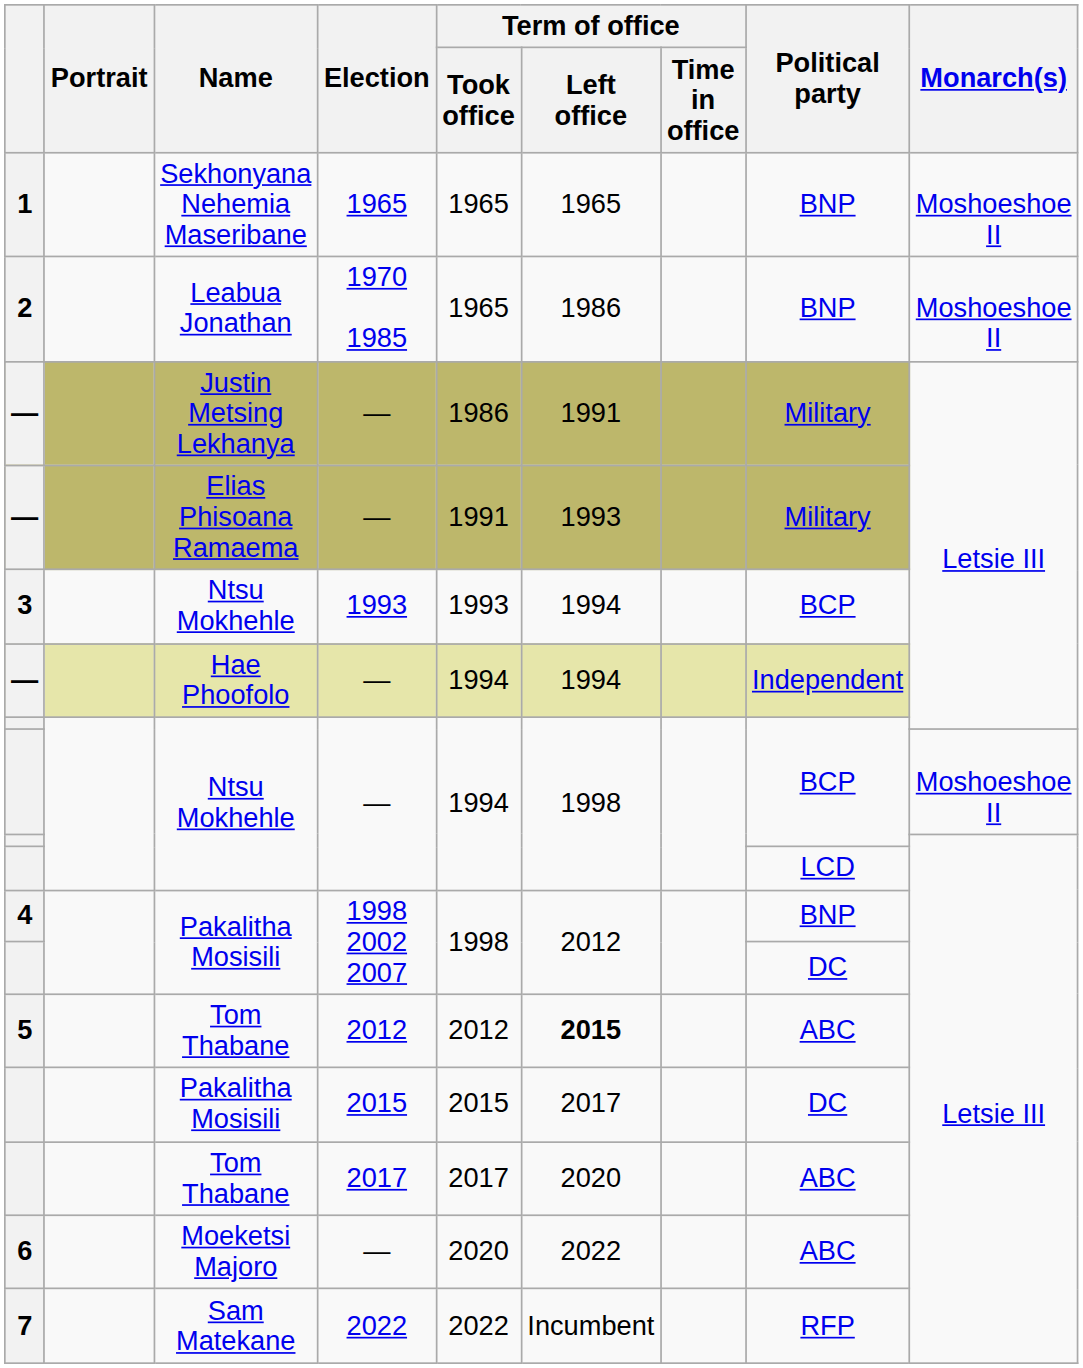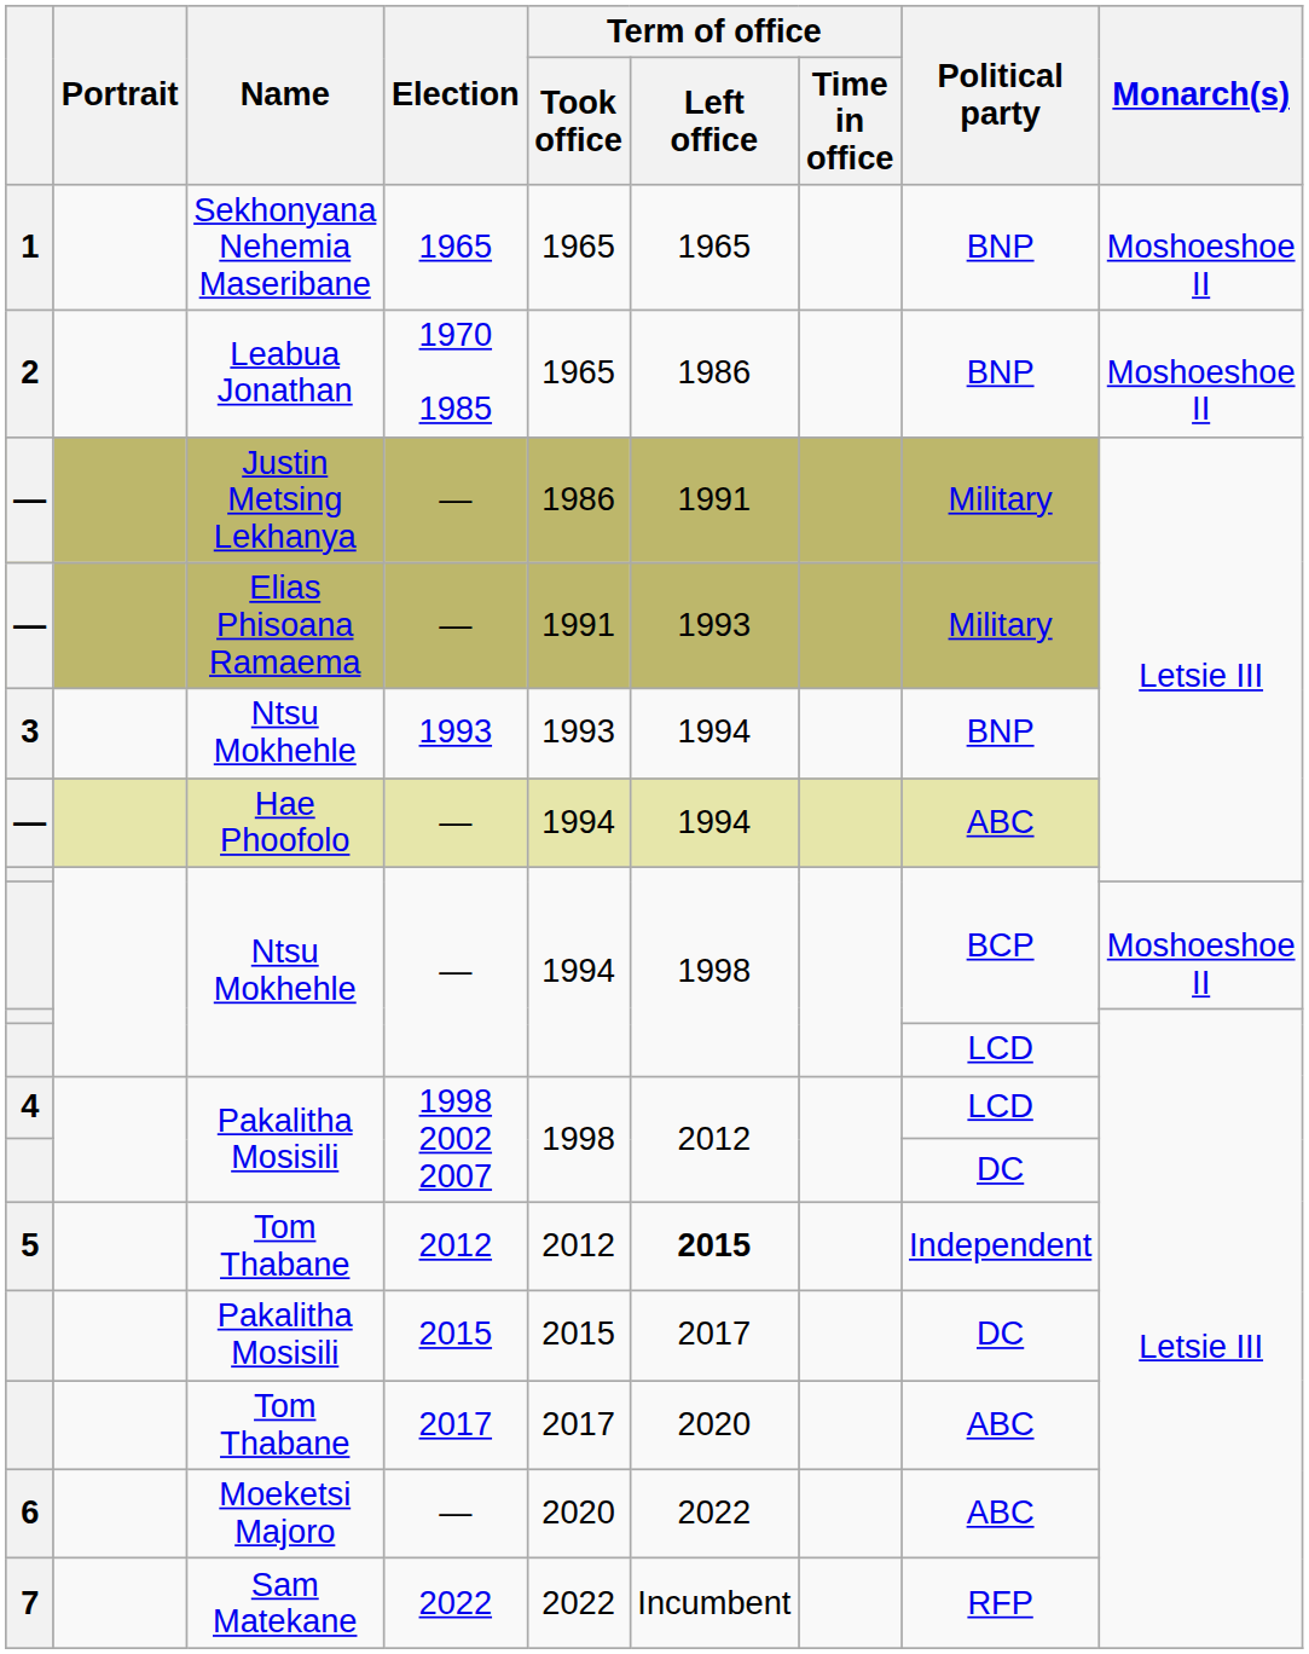3 / Ntsu Mokhehle | Political party: BCP -> BNP
Hae Phoofolo | Political party: Independent -> ABC
4 / Pakalitha Mosisili | Political party: BNP -> LCD
5 / Tom Thabane | Political party: ABC -> Independent
